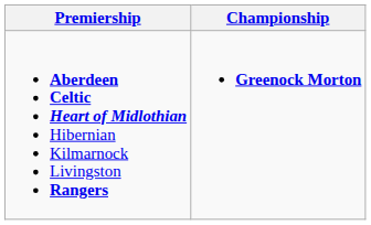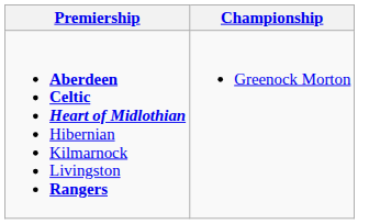row 2 | Championship: bold -> normal
